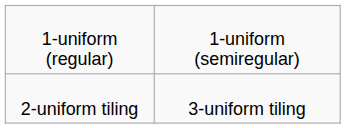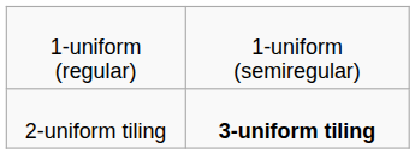2-uniform tiling | column 2: normal -> bold
